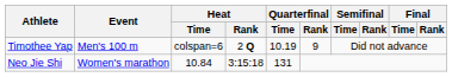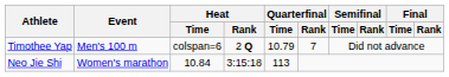Timothee Yap | Quarterfinal / Time: 10.19 -> 10.79
Timothee Yap | Quarterfinal / Rank: 9 -> 7
Neo Jie Shi | Quarterfinal / Time: 131 -> 113
